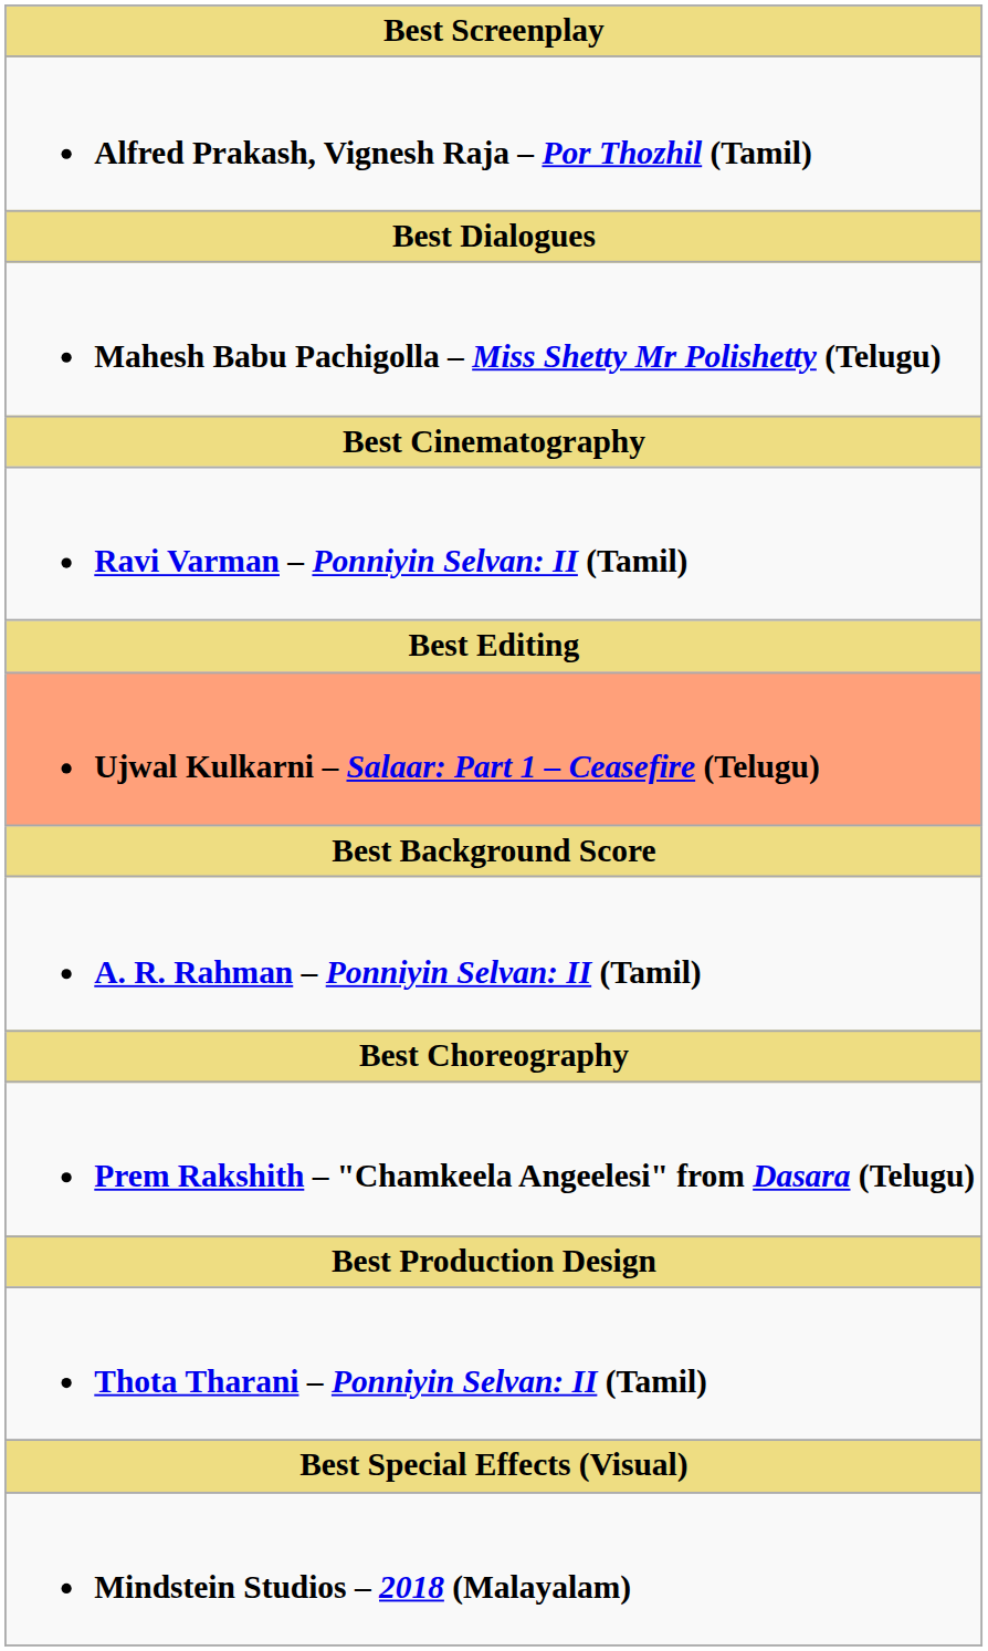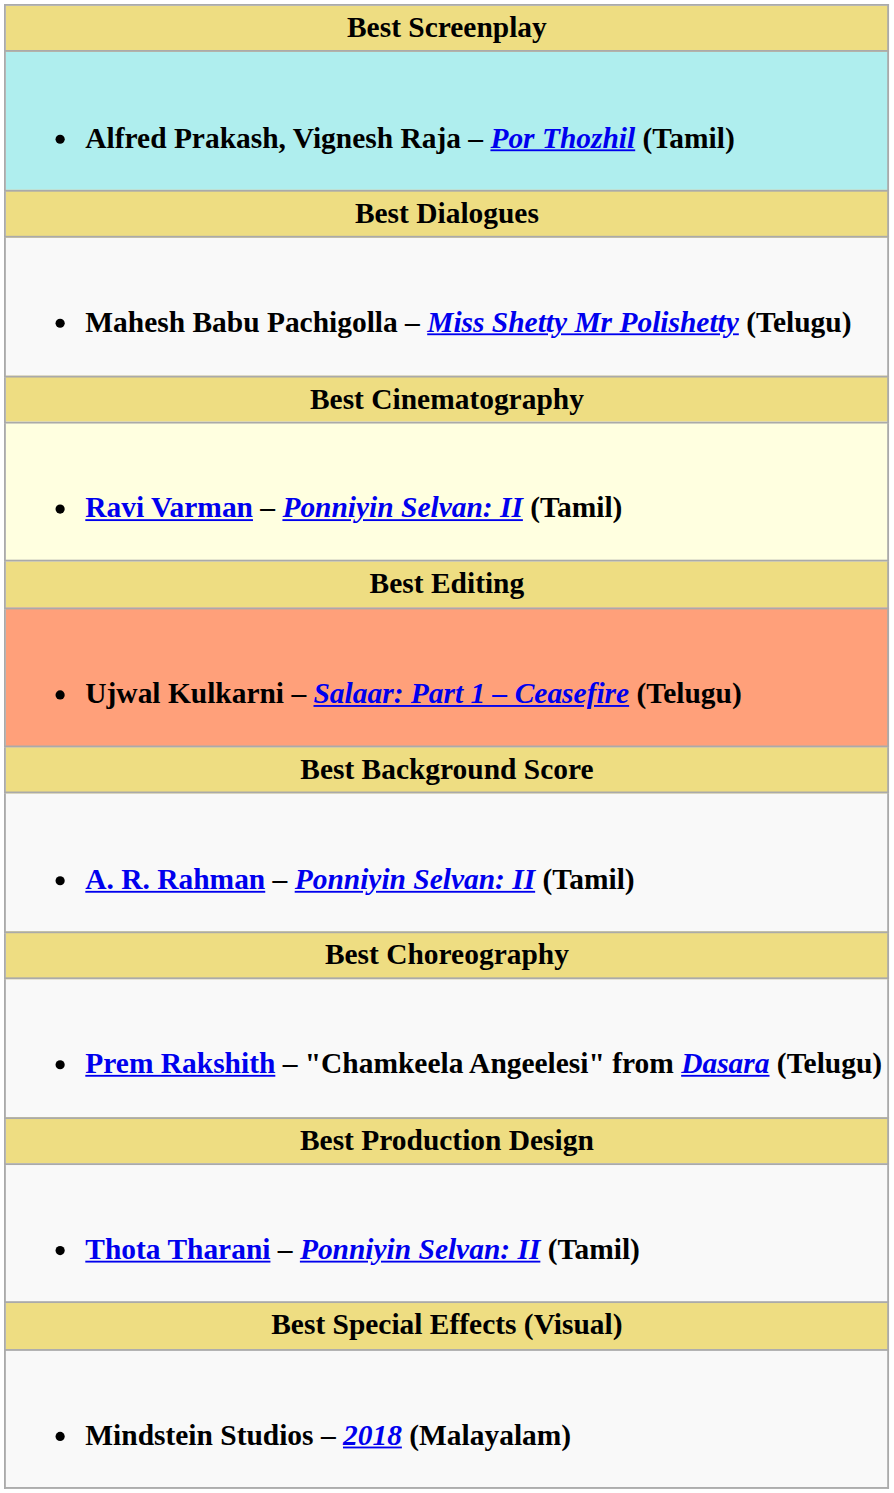row 2 | column 1: no background -> paleturquoise background
row 6 | column 1: no background -> lightyellow background
